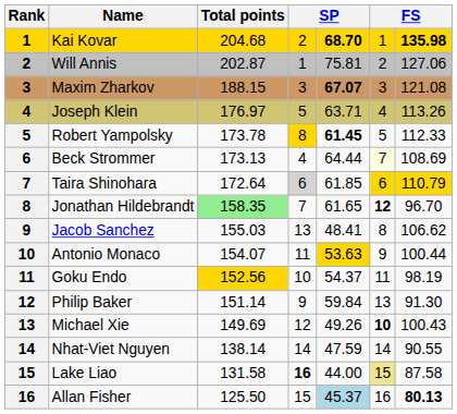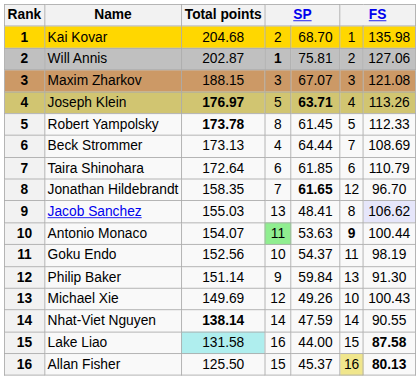Kai Kovar | column 5: bold -> normal
Kai Kovar | column 7: bold -> normal
Will Annis | column 4: normal -> bold
Maxim Zharkov | column 5: bold -> normal
Joseph Klein | Total points: normal -> bold
Joseph Klein | column 5: normal -> bold
Robert Yampolsky | Total points: normal -> bold
Robert Yampolsky | column 4: gold background -> no background
Robert Yampolsky | column 5: bold -> normal
Beck Strommer | column 6: lightyellow background -> no background
Taira Shinohara | column 4: lightgrey background -> no background
Taira Shinohara | column 6: gold background -> no background
Taira Shinohara | column 7: gold background -> no background
Jonathan Hildebrandt | Total points: lightgreen background -> no background
Jonathan Hildebrandt | column 5: normal -> bold
Jonathan Hildebrandt | column 6: bold -> normal
Jacob Sanchez | column 7: no background -> lavender background
Antonio Monaco | column 4: no background -> lightgreen background
Antonio Monaco | column 5: gold background -> no background
Antonio Monaco | column 6: normal -> bold
Goku Endo | Total points: gold background -> no background
Michael Xie | column 6: bold -> normal
Nhat-Viet Nguyen | Total points: normal -> bold
Lake Liao | Total points: no background -> paleturquoise background
Lake Liao | column 4: bold -> normal
Lake Liao | column 6: khaki background -> no background
Lake Liao | column 7: normal -> bold
Allan Fisher | column 5: lightblue background -> no background
Allan Fisher | column 6: no background -> khaki background
